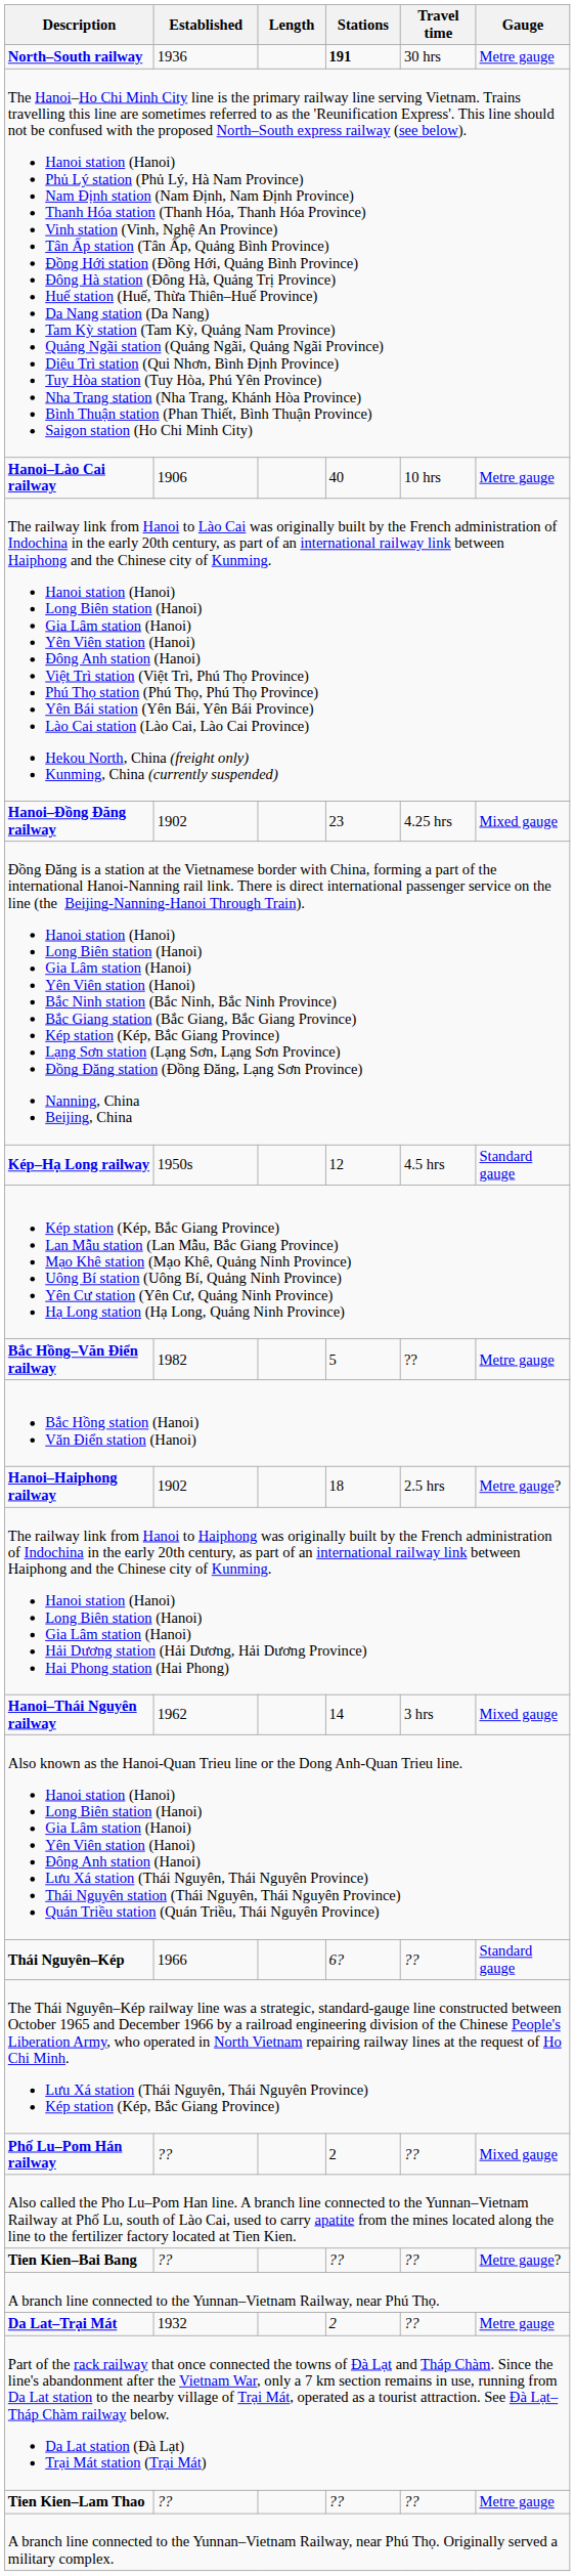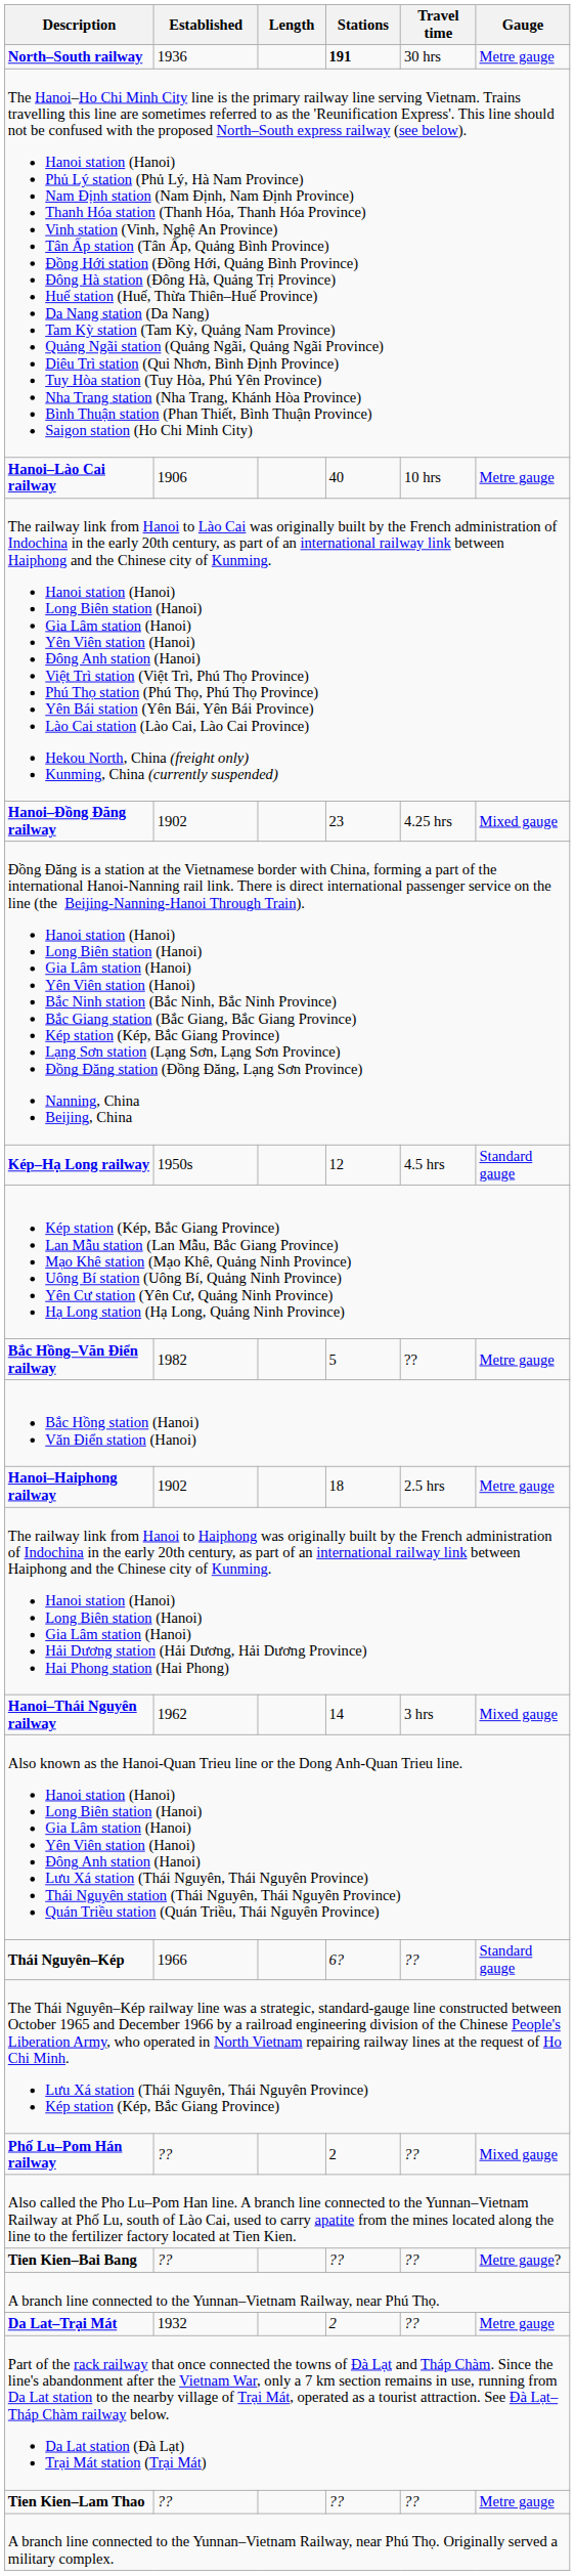Hanoi–Haiphong railway | Gauge: Metre gauge? -> Metre gauge
